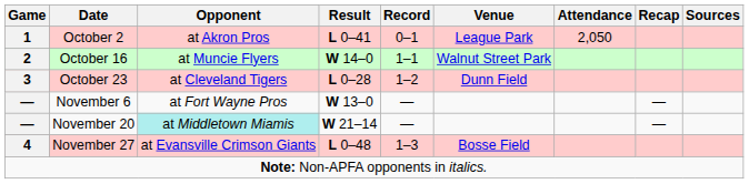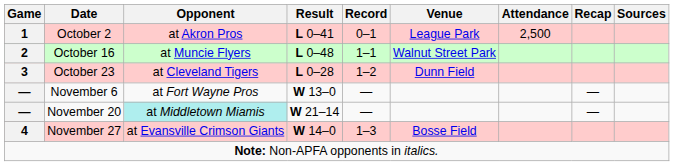October 2 | Attendance: 2,050 -> 2,500
October 16 | Result: W 14–0 -> L 0–48
November 27 | Result: L 0–48 -> W 14–0
